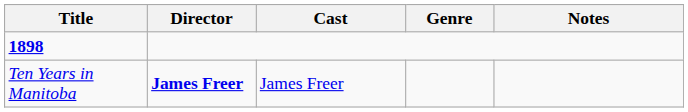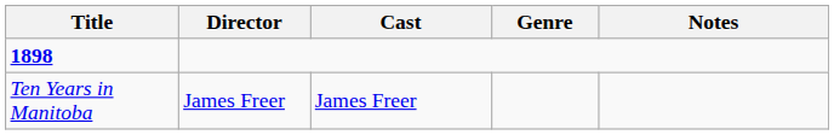Ten Years in Manitoba | Director: bold -> normal
